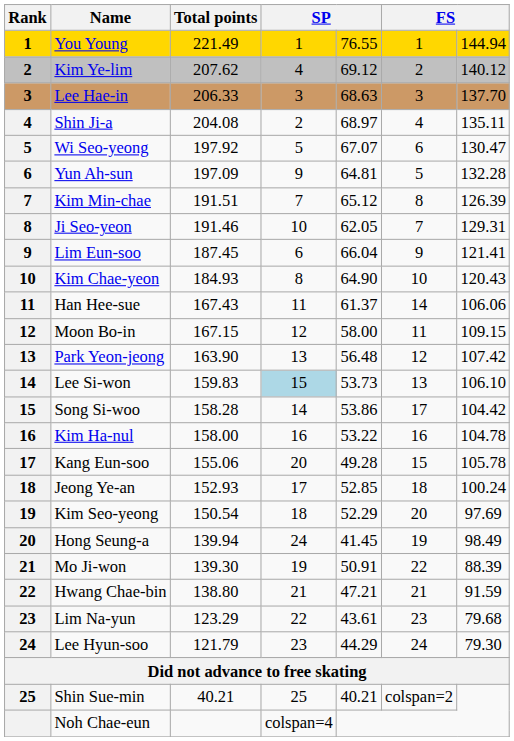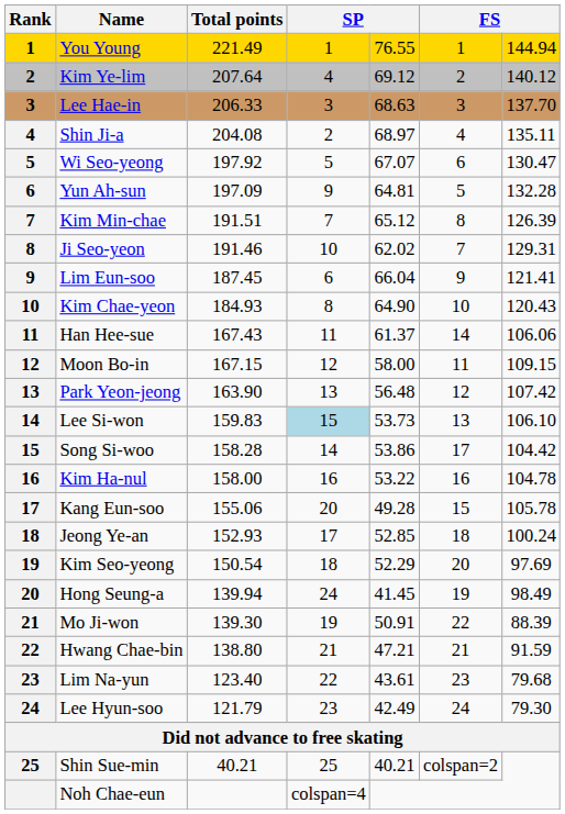Kim Ye-lim | Total points: 207.62 -> 207.64
Ji Seo-yeon | column 5: 62.05 -> 62.02
Lim Na-yun | Total points: 123.29 -> 123.40
Lee Hyun-soo | column 5: 44.29 -> 42.49
